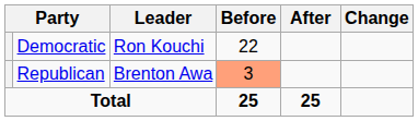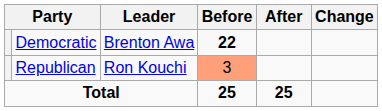Democratic | Leader: Ron Kouchi -> Brenton Awa
Democratic | Before: normal -> bold
Republican | Leader: Brenton Awa -> Ron Kouchi
